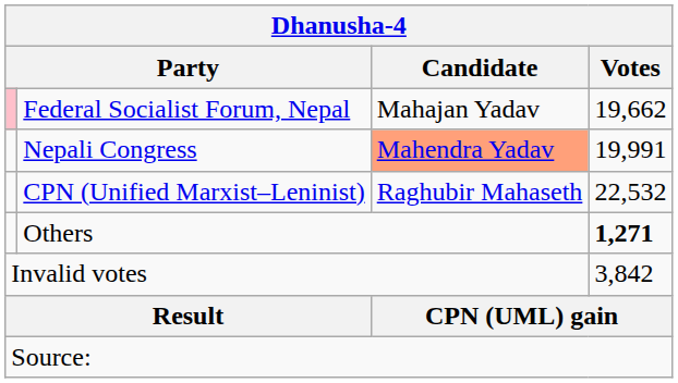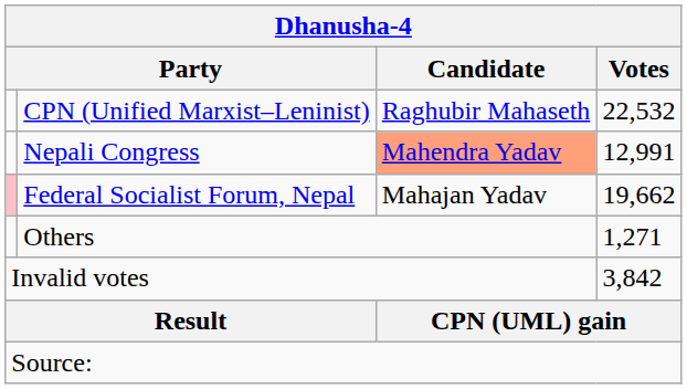rows swapped: CPN (Unified Marxist–Leninist) <-> Federal Socialist Forum, Nepal
Nepali Congress | Votes: 19,991 -> 12,991
Others | Votes: bold -> normal
